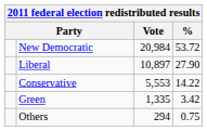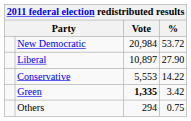Green | Vote: normal -> bold
